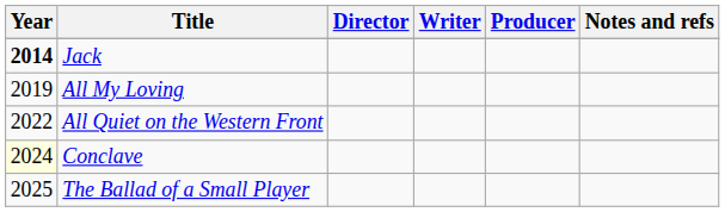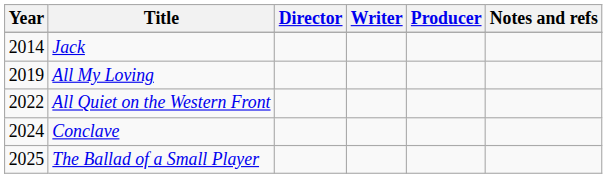Jack | Year: bold -> normal
Conclave | Year: lightyellow background -> no background
